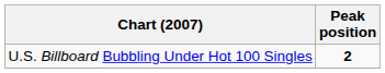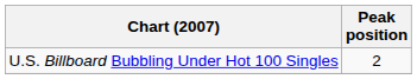U.S. Billboard Bubbling Under Hot 100 Singles | Peak position: bold -> normal
